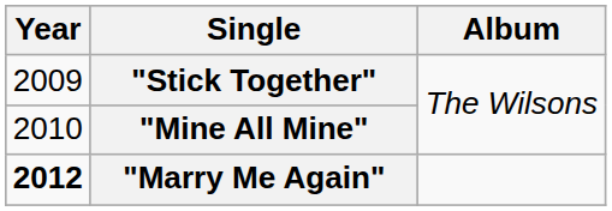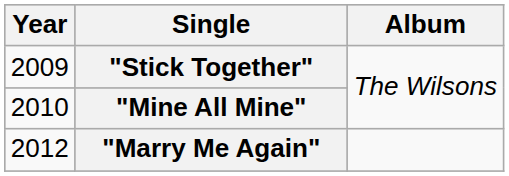"Marry Me Again" | Year: bold -> normal
